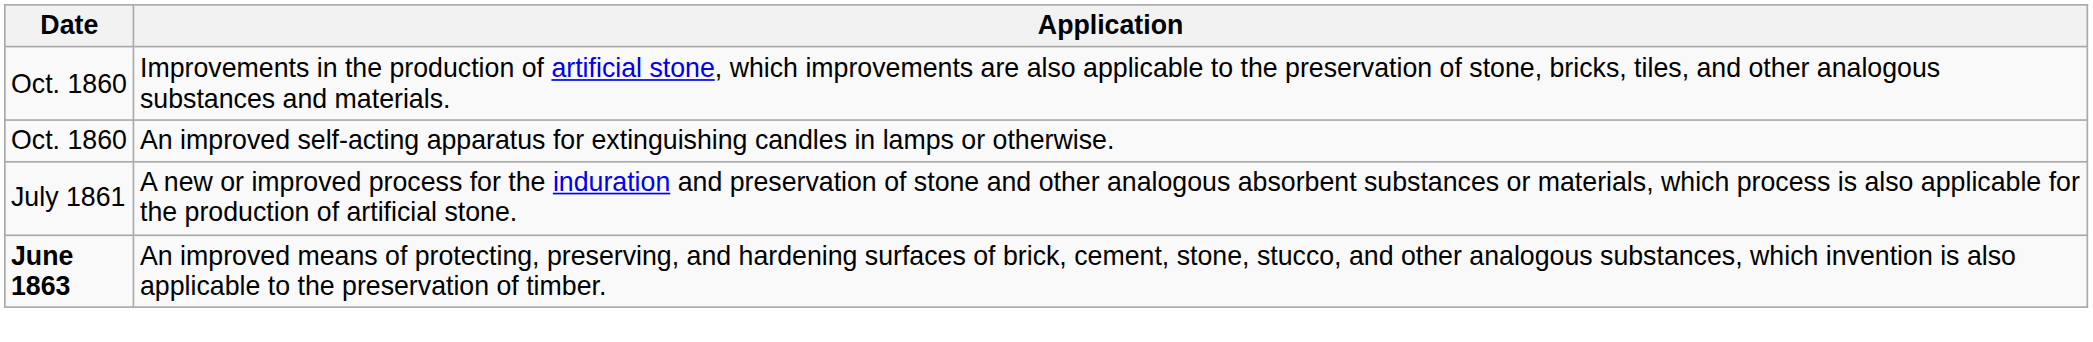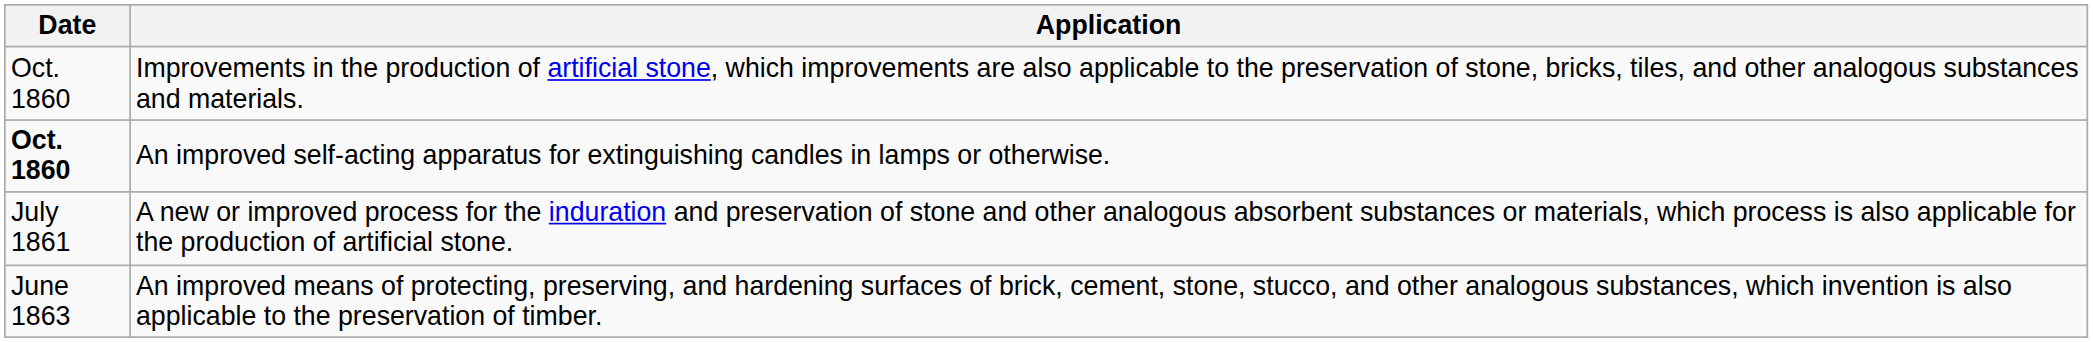row 3 | Date: normal -> bold
row 5 | Date: bold -> normal
